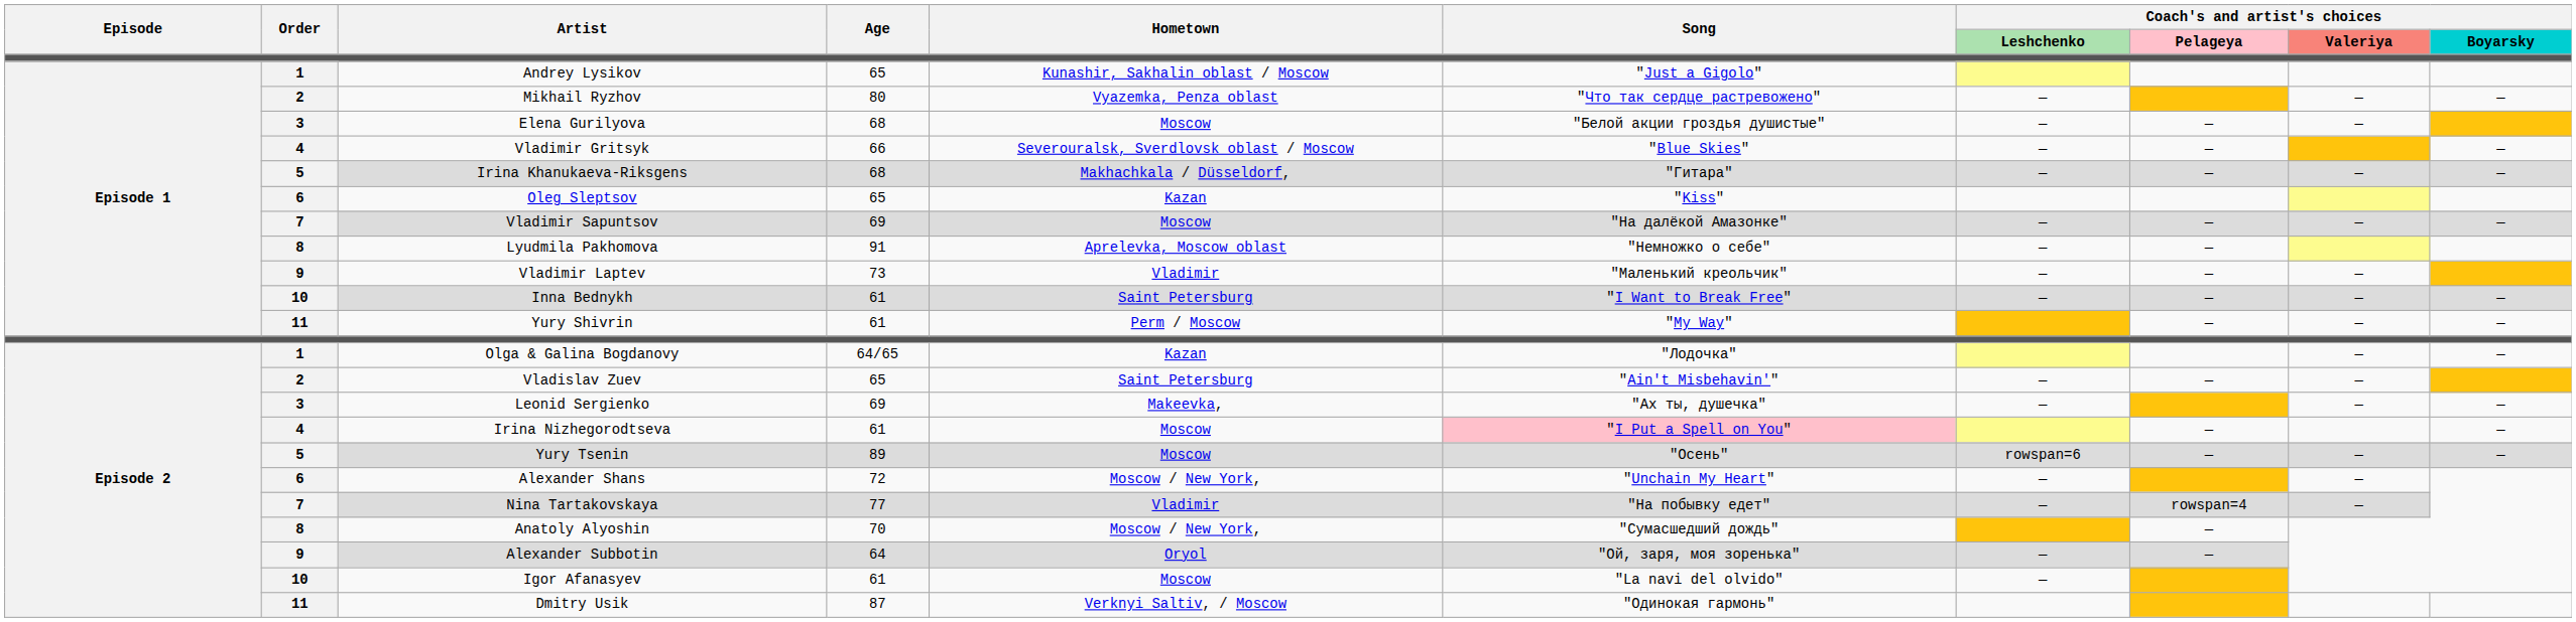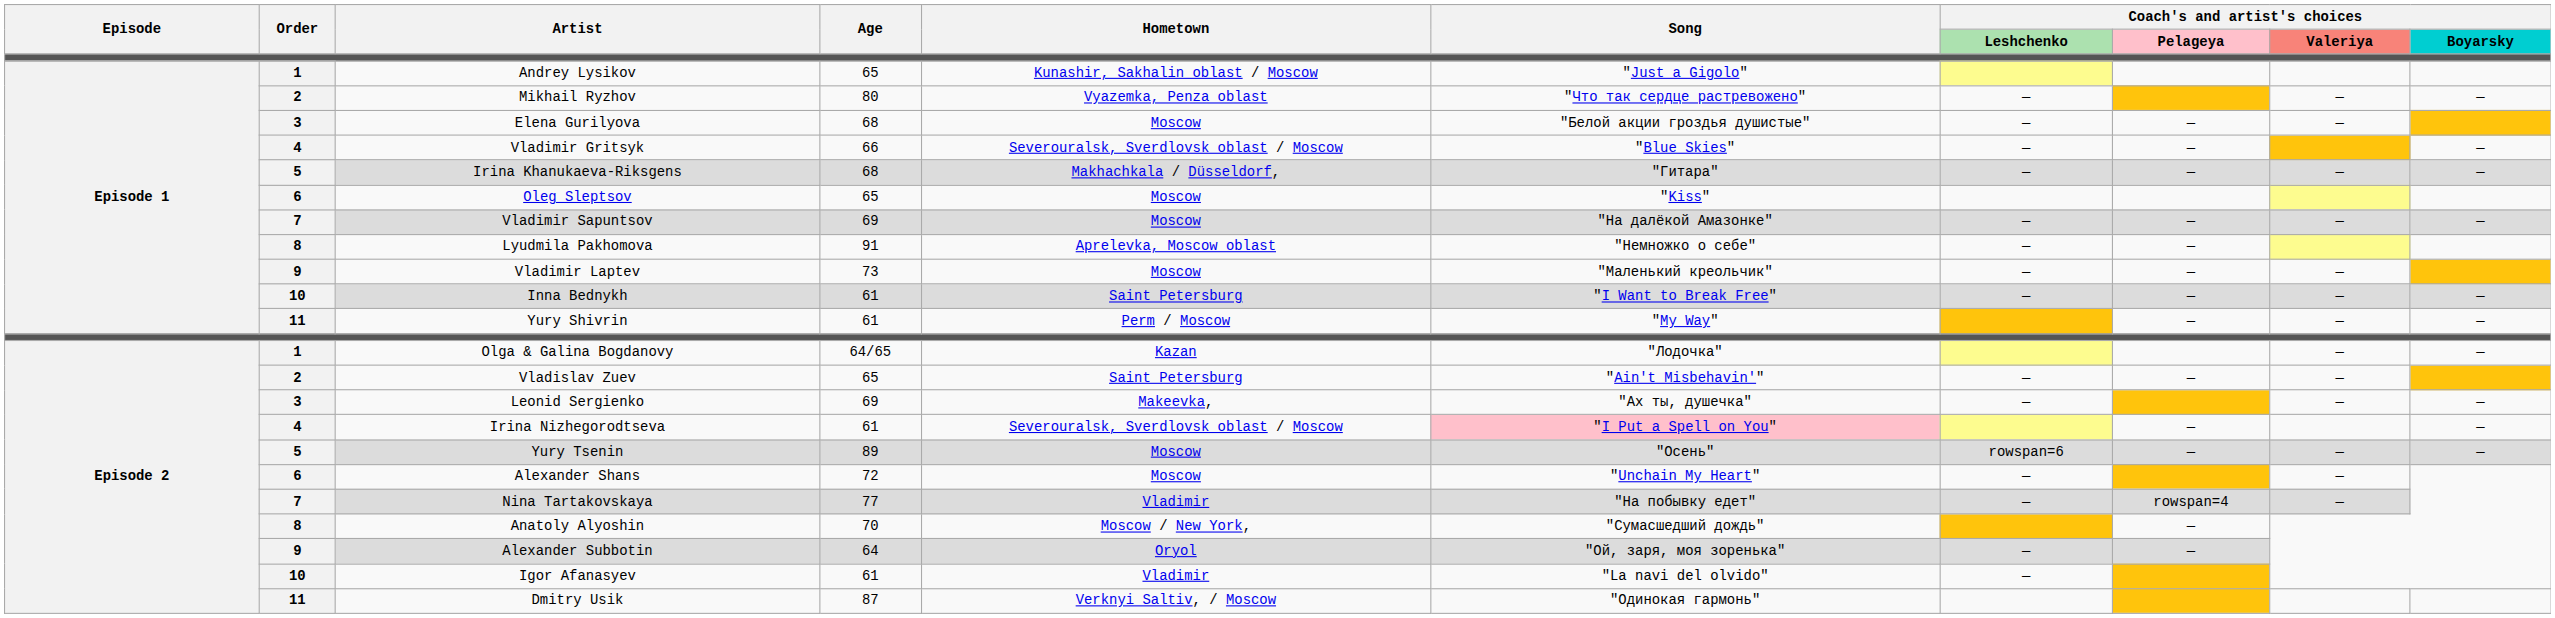Oleg Sleptsov | Hometown: Kazan -> Moscow
Vladimir Laptev | Hometown: Vladimir -> Moscow
Irina Nizhegorodtseva | Hometown: Moscow -> Severouralsk, Sverdlovsk oblast / Moscow
Alexander Shans | Hometown: Moscow / New York, -> Moscow
Igor Afanasyev | Hometown: Moscow -> Vladimir
